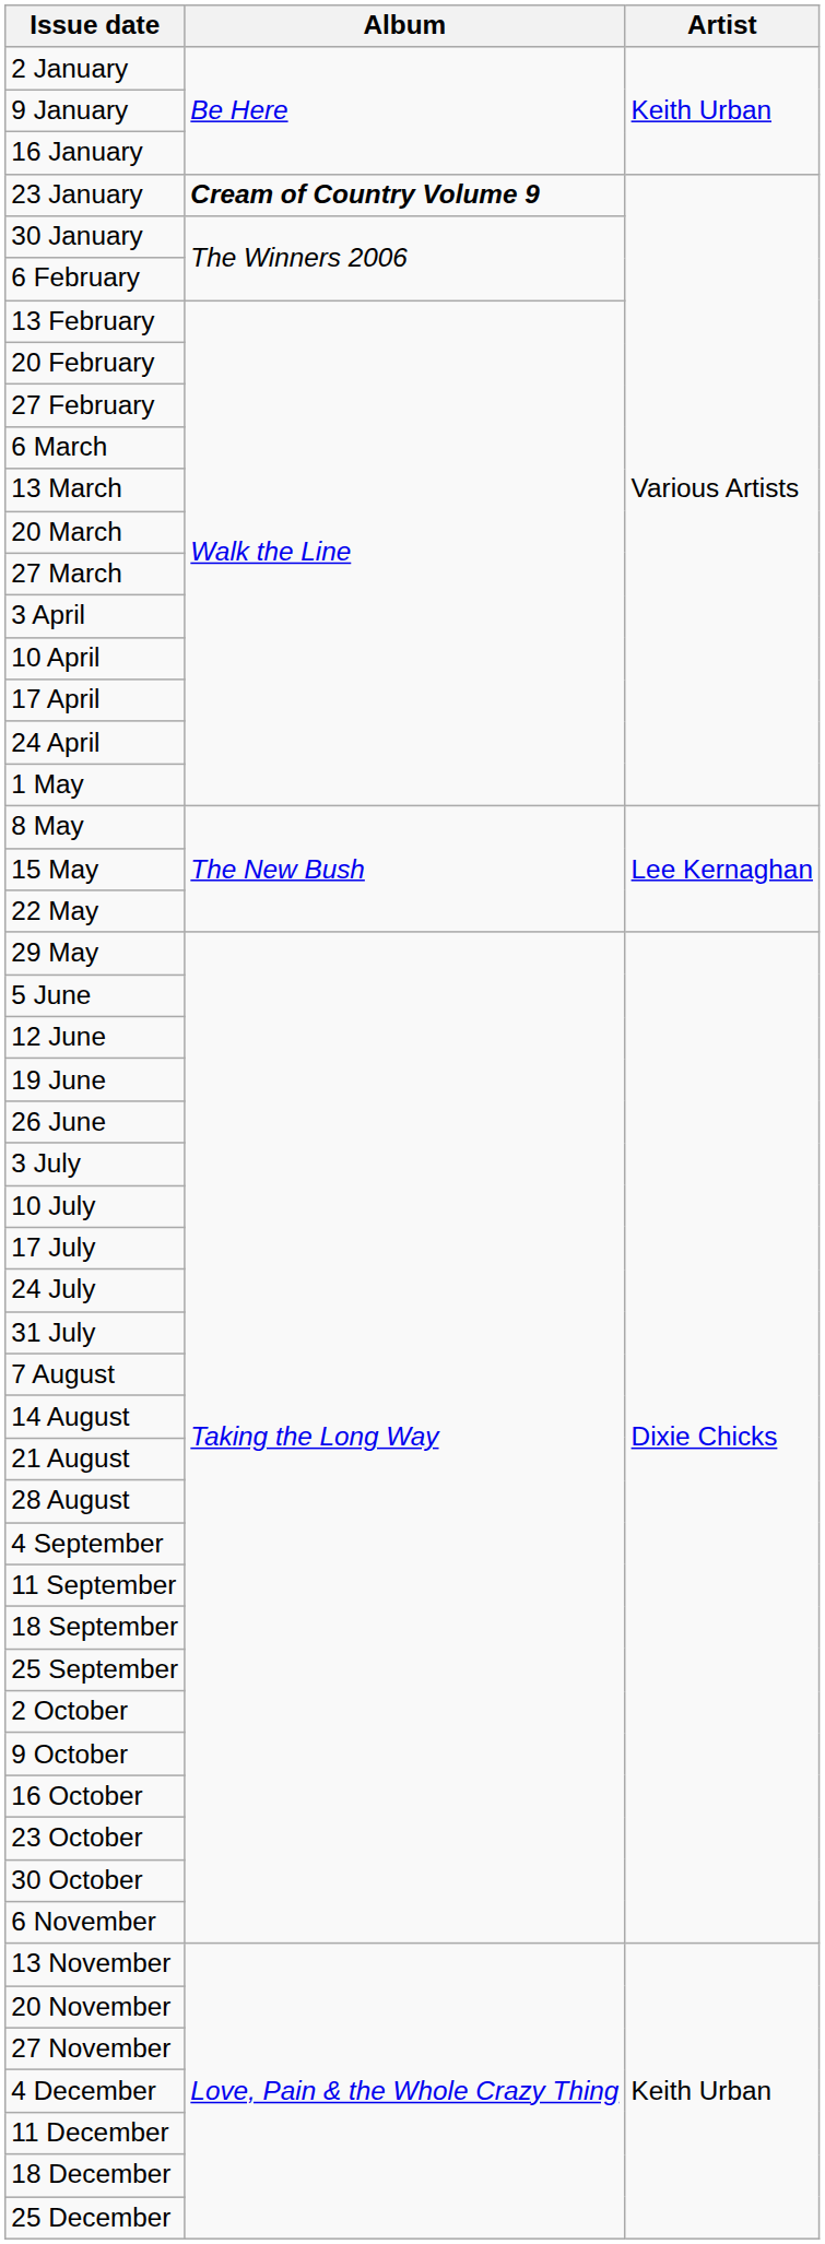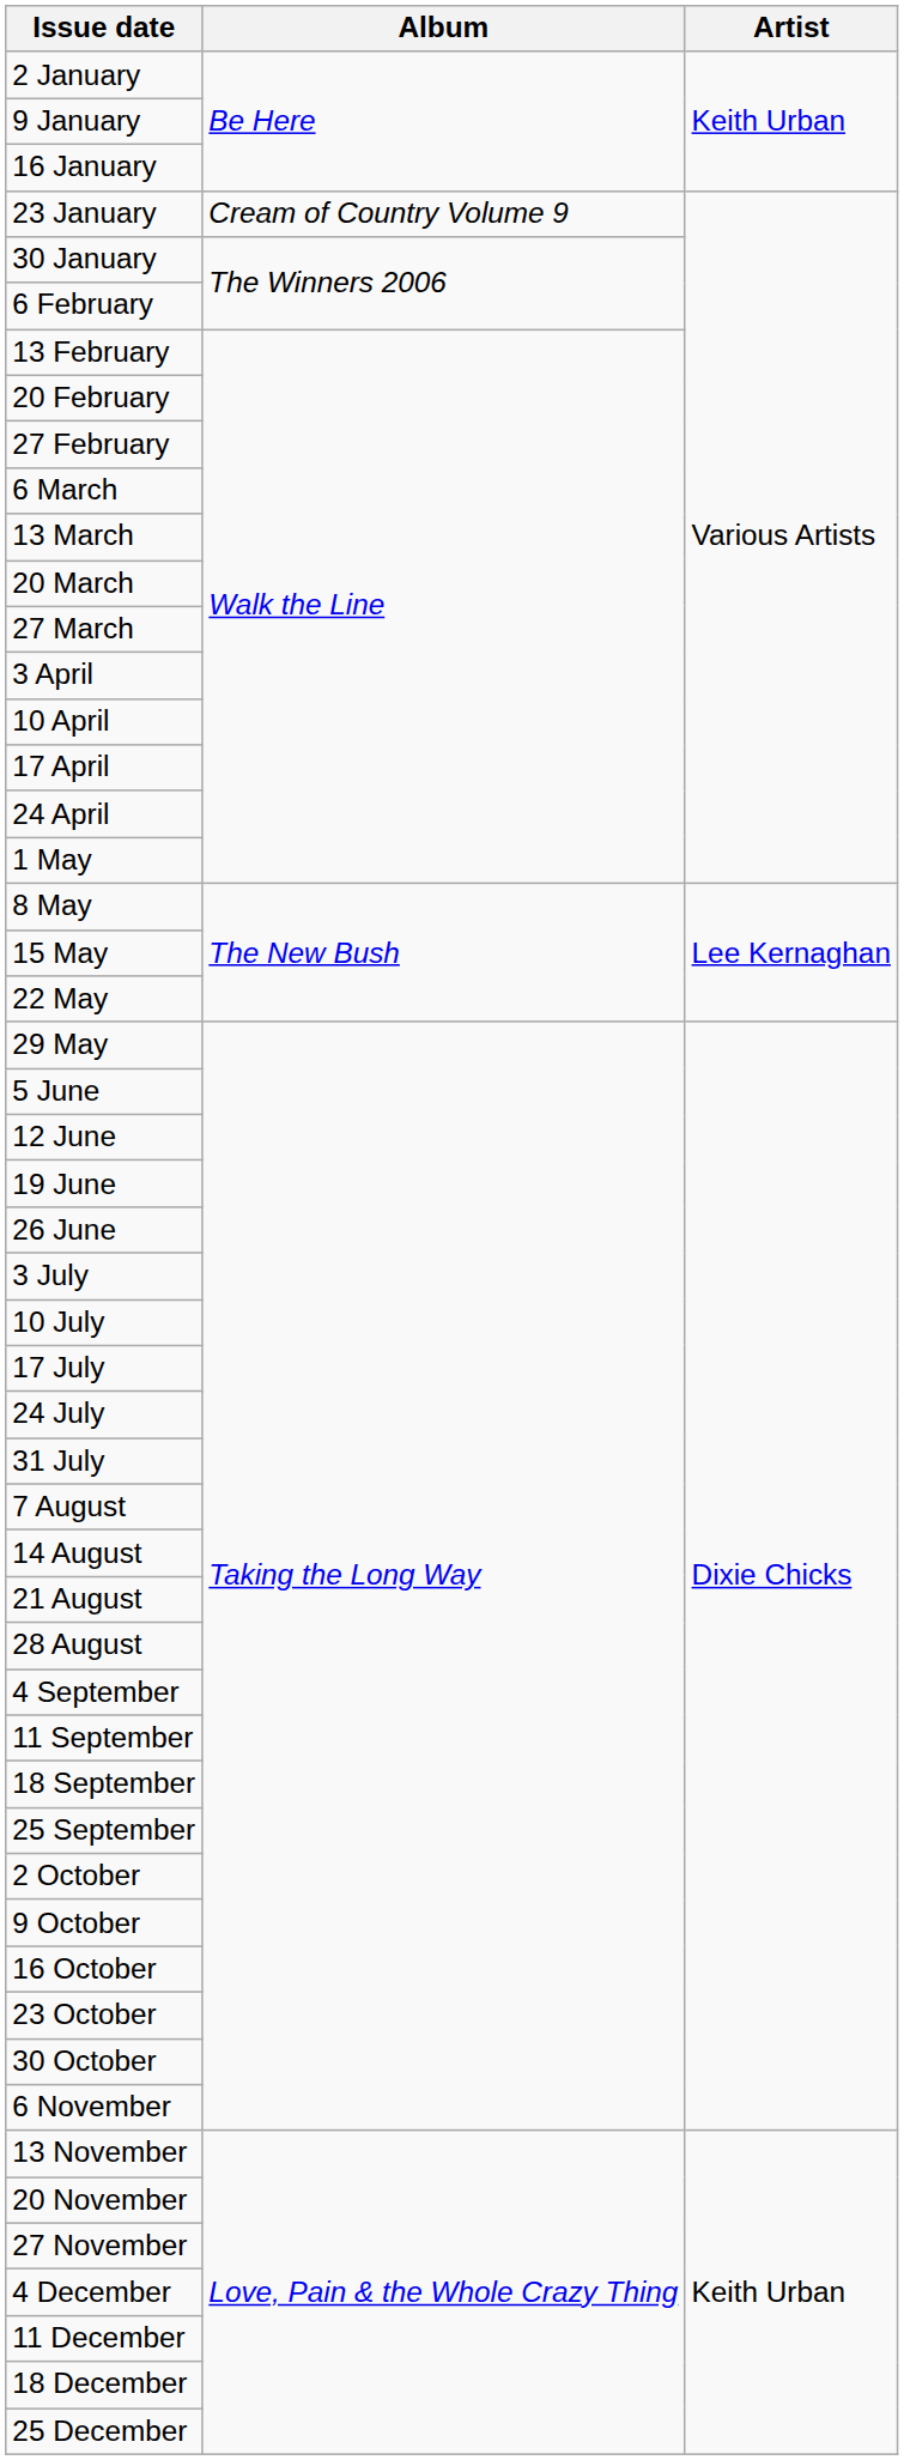23 January | Album: bold -> normal
